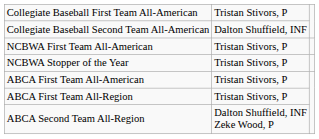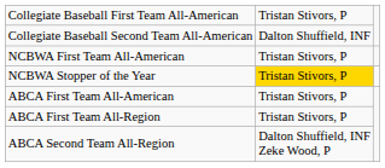NCBWA Stopper of the Year | column 2: no background -> gold background
